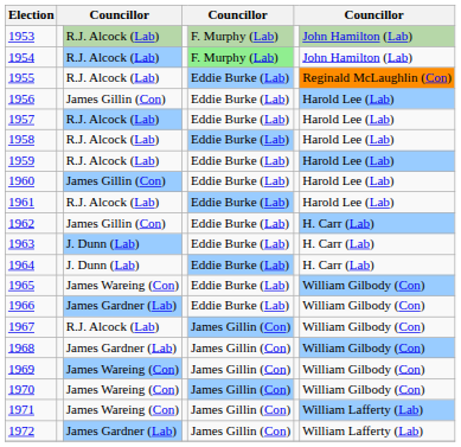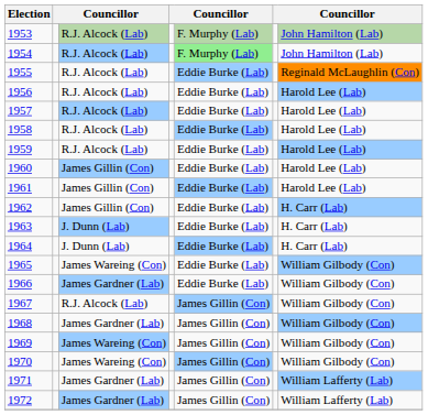1956 | column 3: James Gillin (Con) -> R.J. Alcock (Lab)
1961 | column 3: R.J. Alcock (Lab) -> James Gillin (Con)
1971 | column 3: James Wareing (Con) -> James Gardner (Lab)
